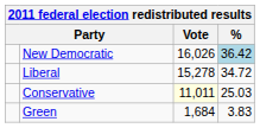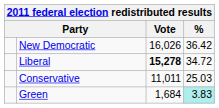New Democratic | %: lightblue background -> no background
Liberal | Vote: normal -> bold
Conservative | Vote: lightyellow background -> no background
Green | %: no background -> paleturquoise background
